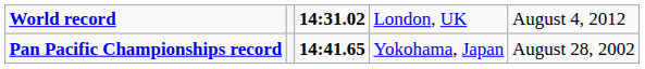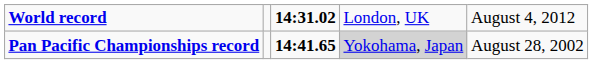Pan Pacific Championships record | column 4: no background -> lightgrey background
